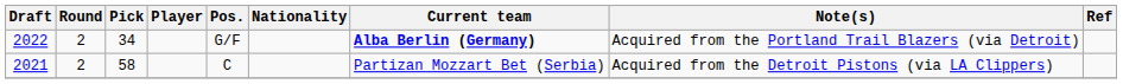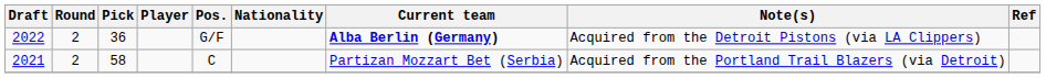2022 | Pick: 34 -> 36
2022 | Note(s): Acquired from the Portland Trail Blazers (via Detroit) -> Acquired from the Detroit Pistons (via LA Clippers)
2021 | Note(s): Acquired from the Detroit Pistons (via LA Clippers) -> Acquired from the Portland Trail Blazers (via Detroit)
